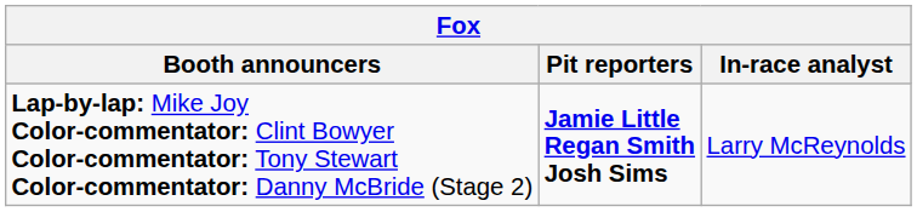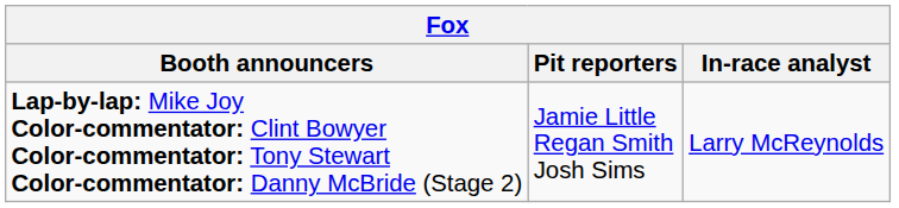row 3 | Pit reporters: bold -> normal
